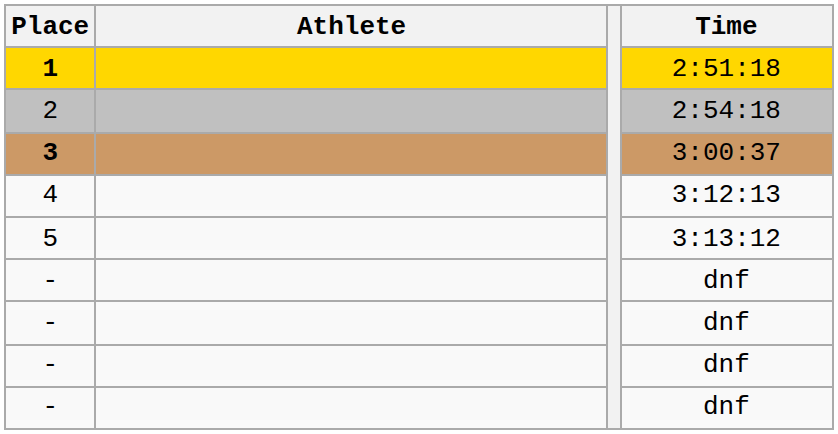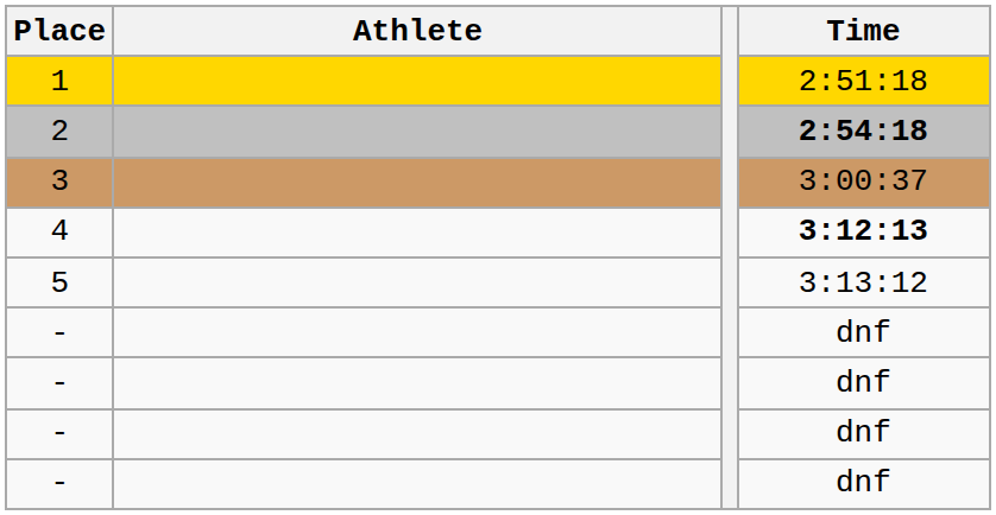1 | Place: bold -> normal
2 | Time: normal -> bold
3 | Place: bold -> normal
4 | Time: normal -> bold
